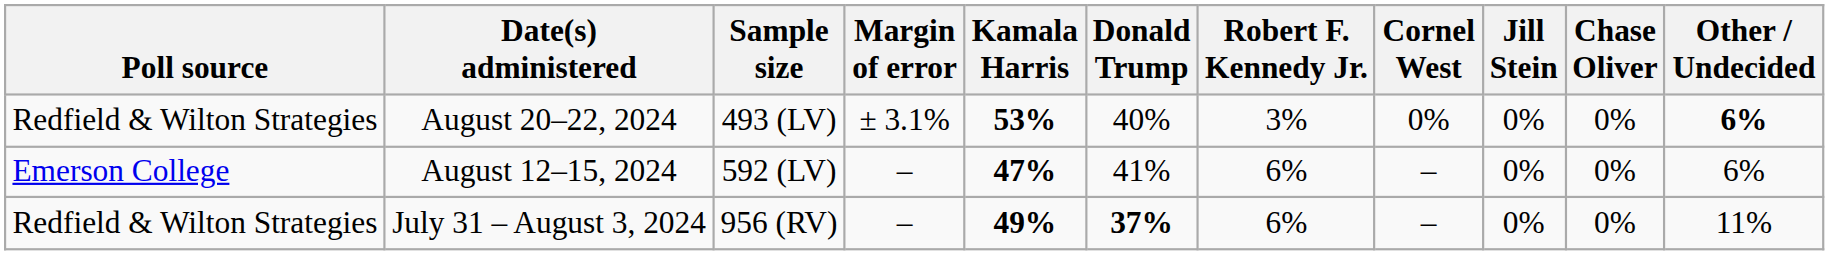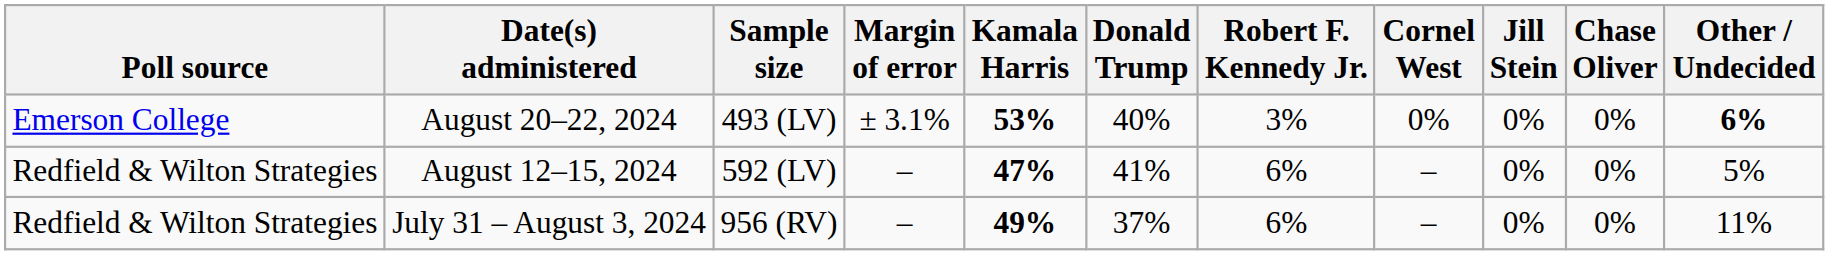August 20–22, 2024 | Poll source: Redfield & Wilton Strategies -> Emerson College
August 12–15, 2024 | Poll source: Emerson College -> Redfield & Wilton Strategies
August 12–15, 2024 | Other / Undecided: 6% -> 5%
July 31 – August 3, 2024 | Donald Trump: bold -> normal
